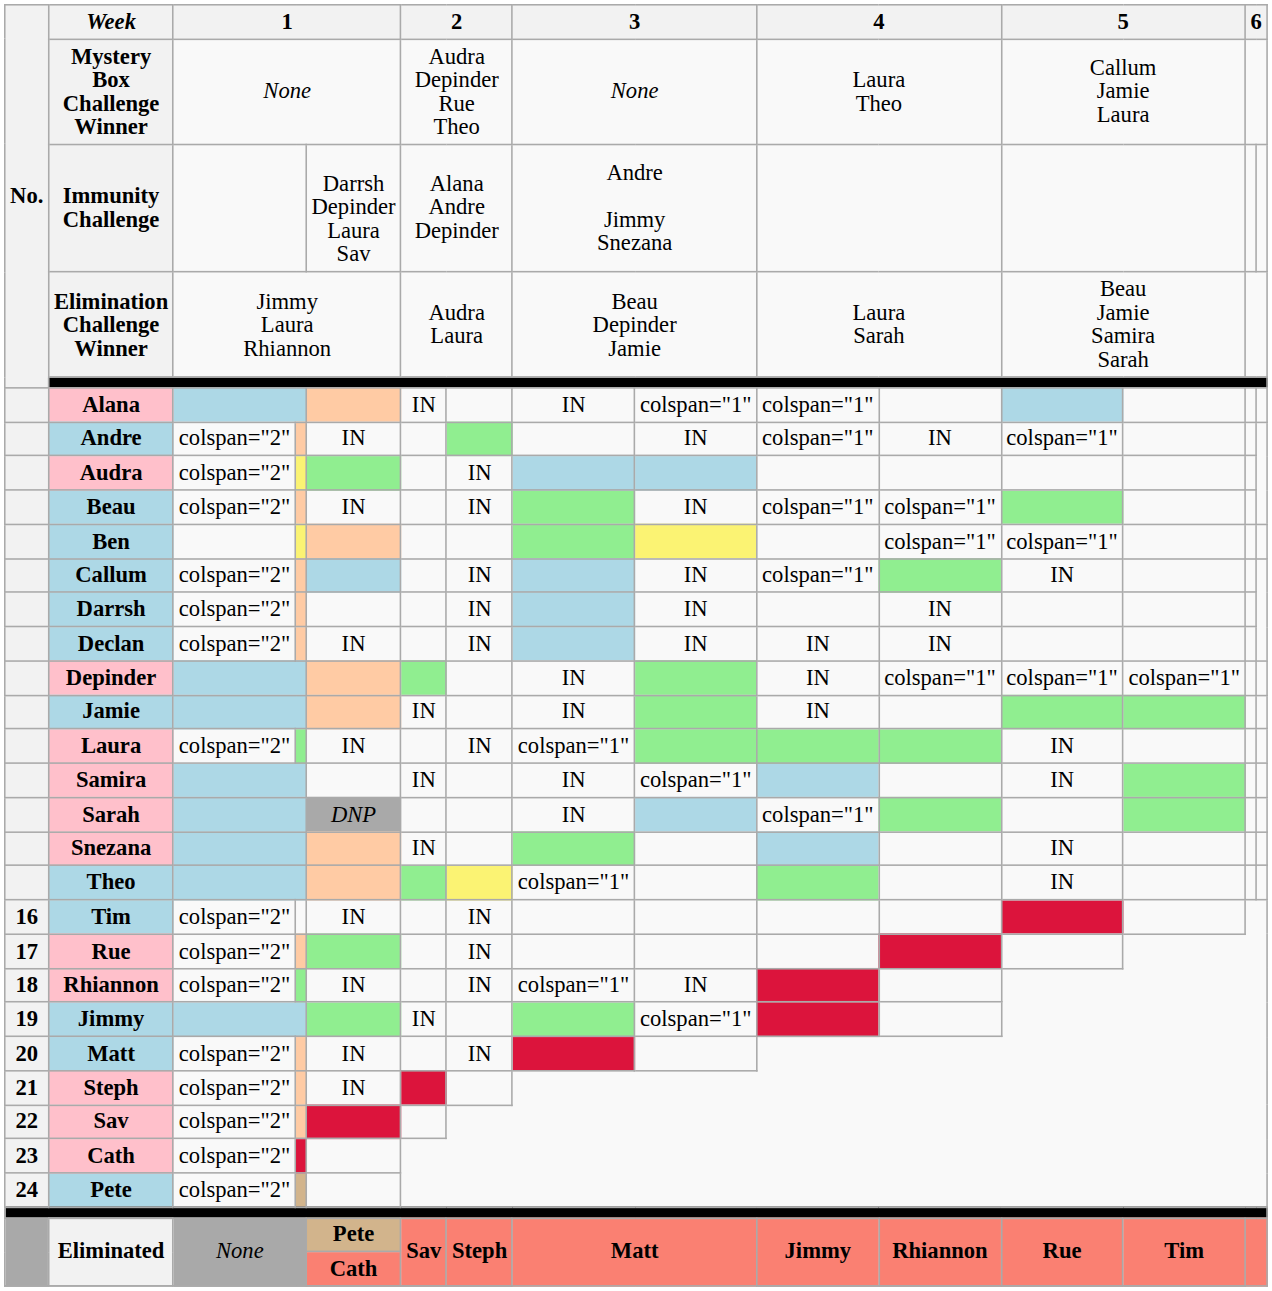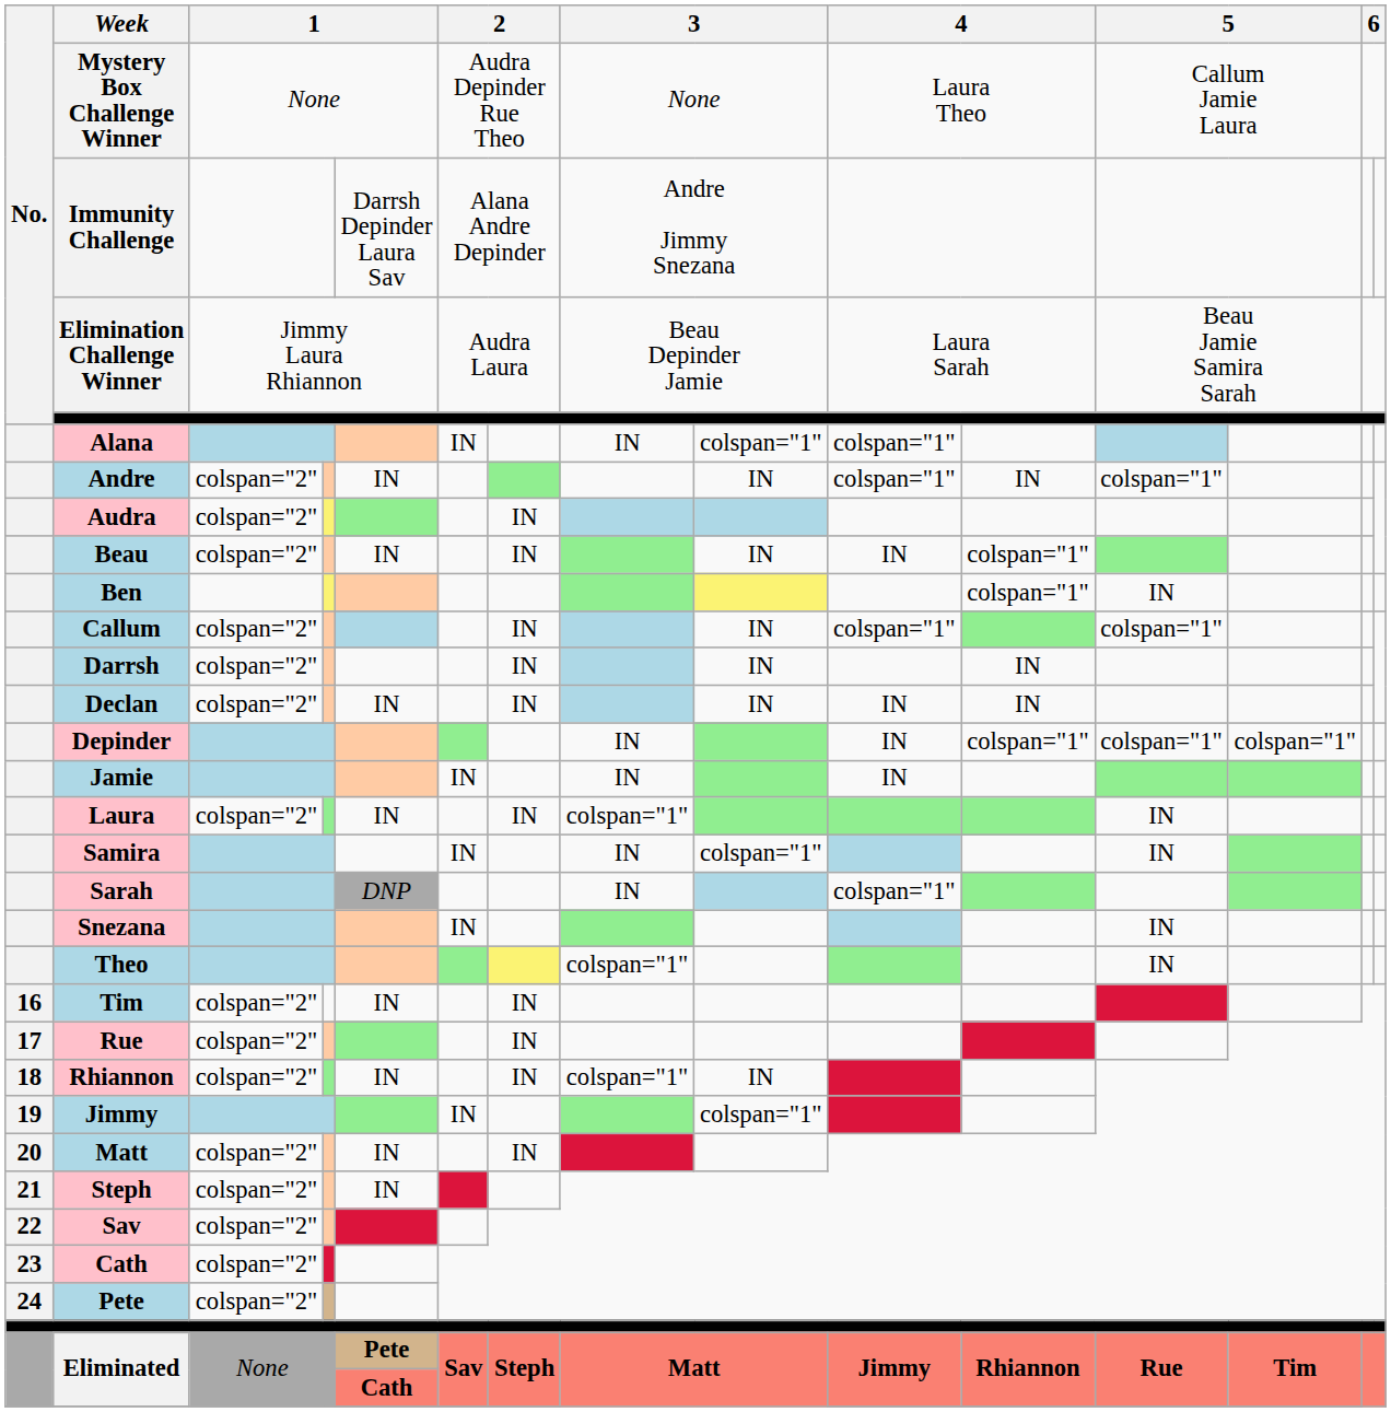Beau | column 10: colspan="1" -> IN
Ben | column 12: colspan="1" -> IN
Callum | column 12: IN -> colspan="1"
